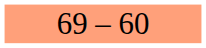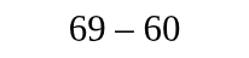row 1 | column 1: lightsalmon background -> no background
